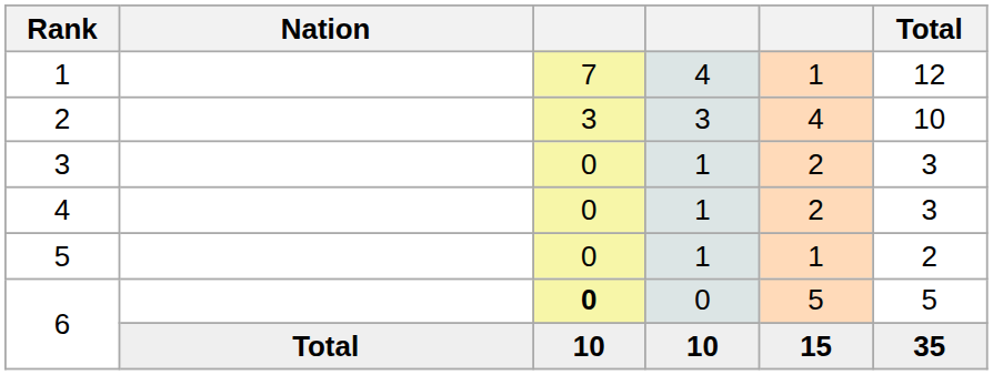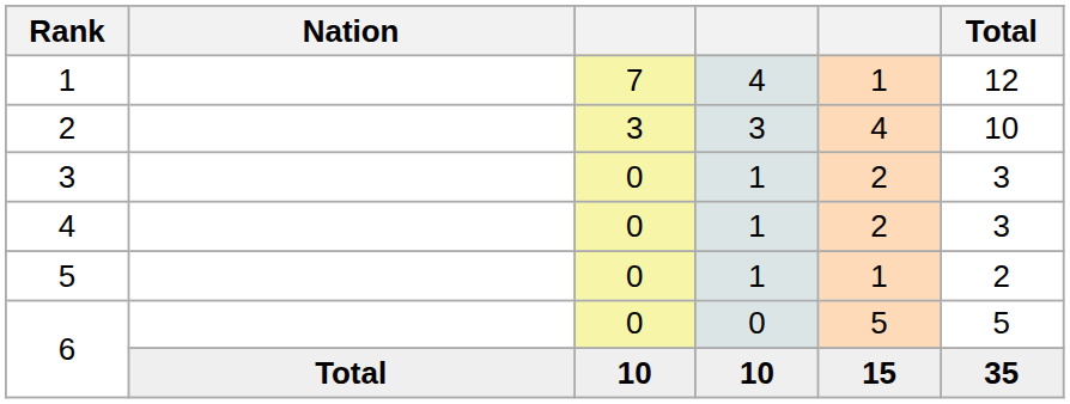6 / 0 | column 3: bold -> normal
